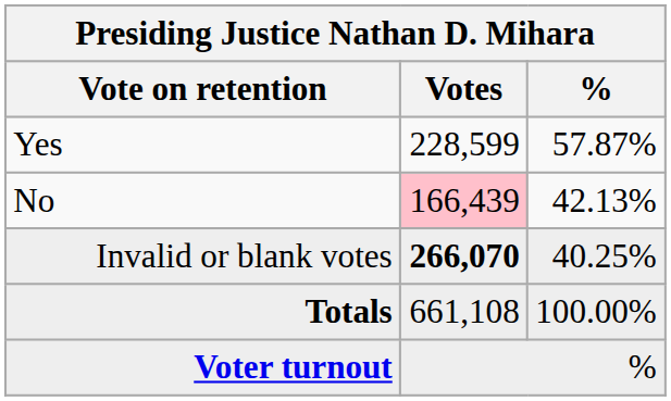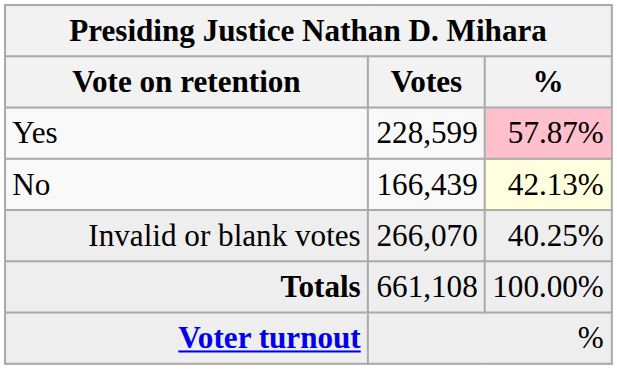Yes | %: no background -> pink background
No | Votes: pink background -> no background
No | %: no background -> lightyellow background
Invalid or blank votes | Votes: bold -> normal
